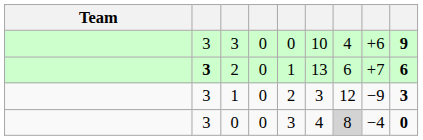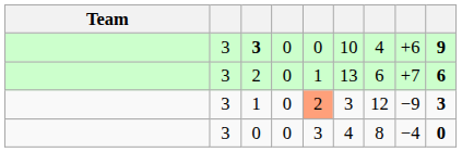row 2 | column 3: normal -> bold
row 3 | column 2: bold -> normal
row 4 | column 5: no background -> lightsalmon background
row 5 | column 7: lightgrey background -> no background
